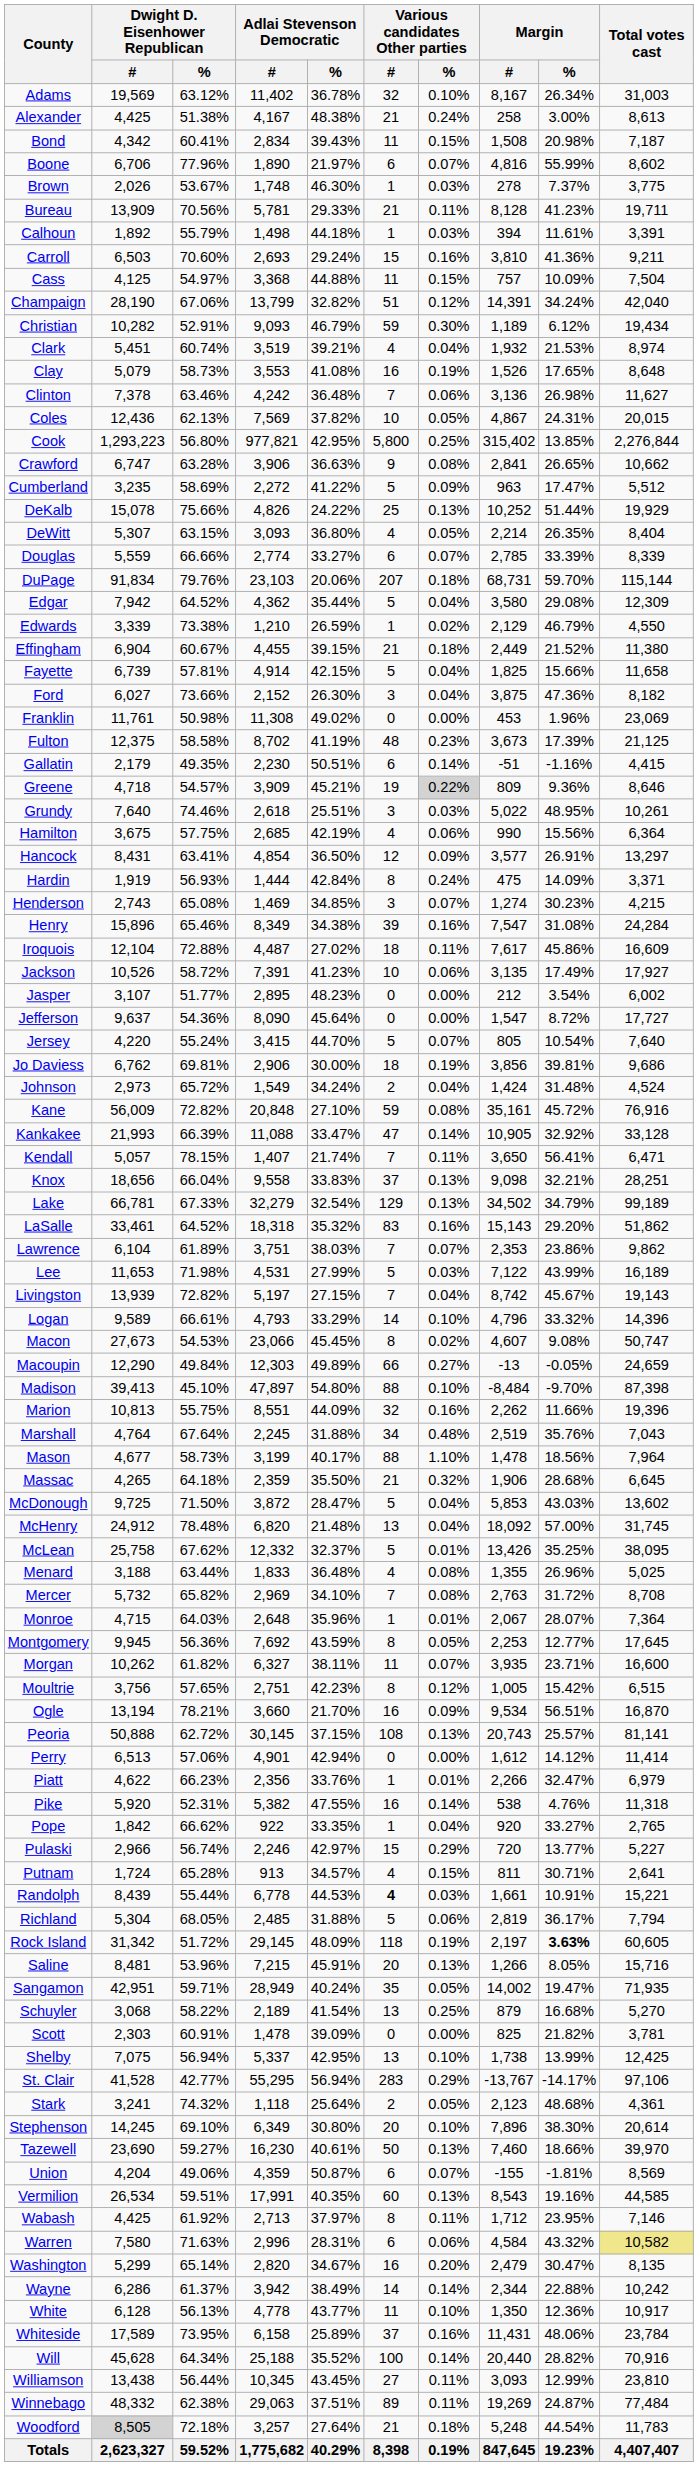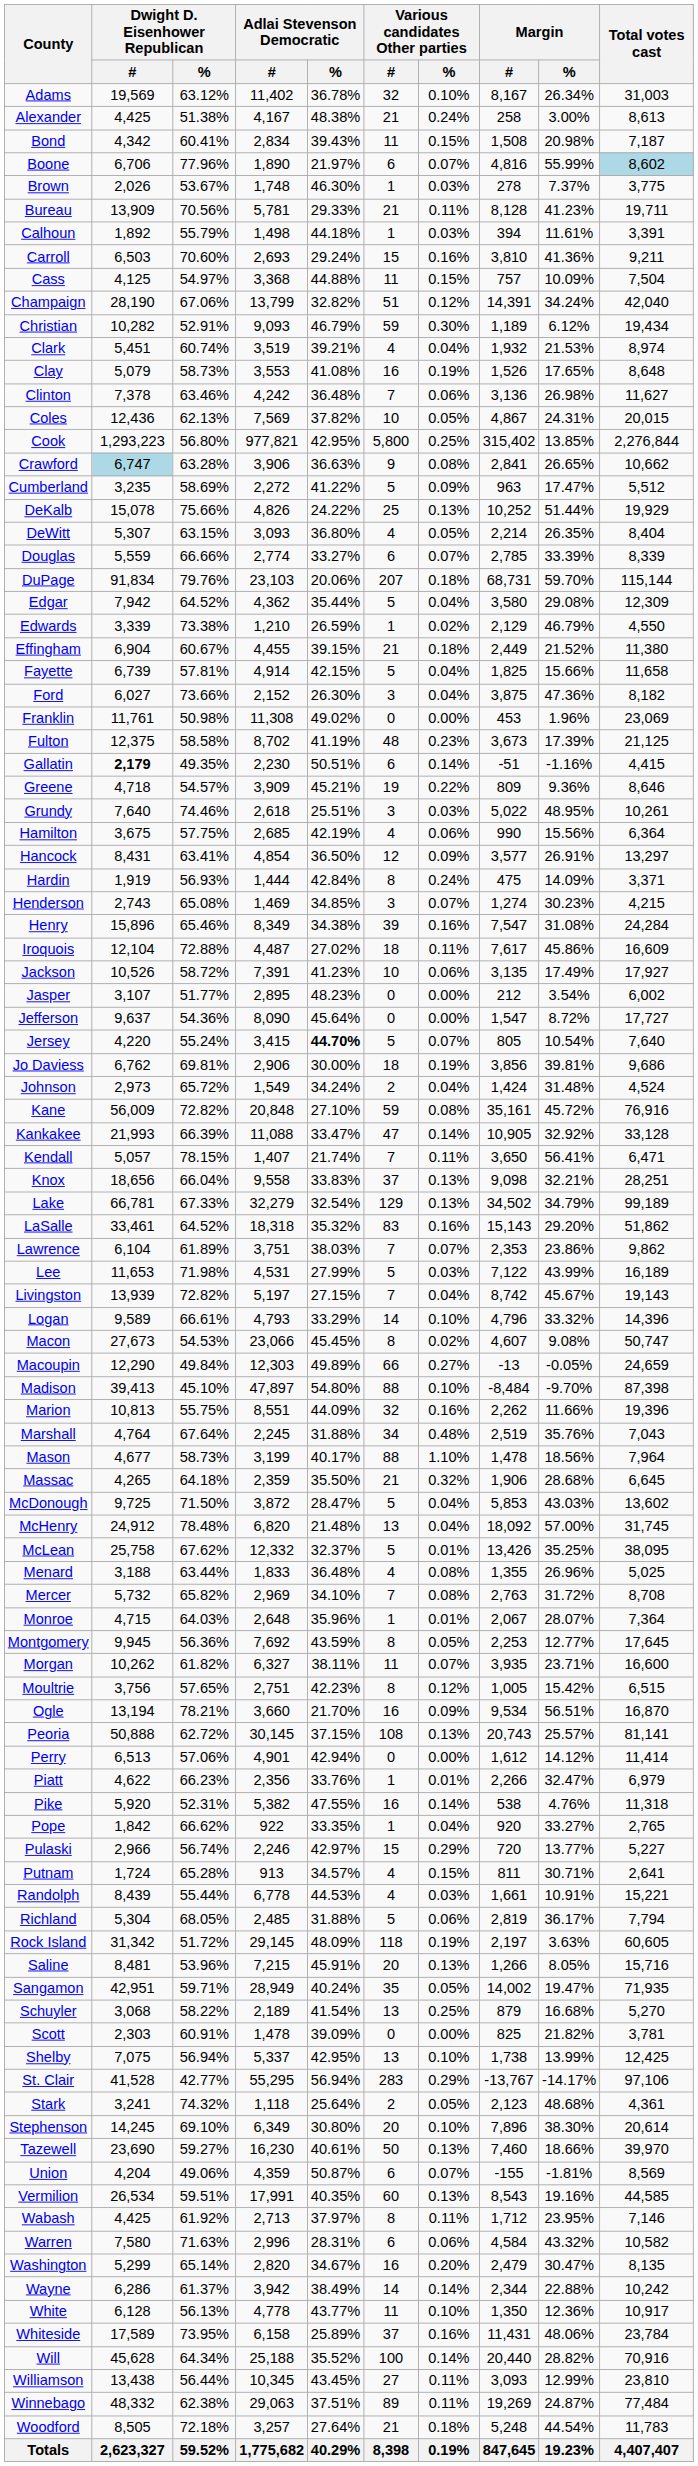Boone | Total votes cast: no background -> lightblue background
Crawford | Dwight D. Eisenhower Republican / #: no background -> lightblue background
Gallatin | Dwight D. Eisenhower Republican / #: normal -> bold
Greene | Various candidates Other parties / %: lightgrey background -> no background
Jersey | Adlai Stevenson Democratic / %: normal -> bold
Randolph | Various candidates Other parties / #: bold -> normal
Rock Island | Margin / %: bold -> normal
Warren | Total votes cast: khaki background -> no background
Woodford | Dwight D. Eisenhower Republican / #: lightgrey background -> no background
